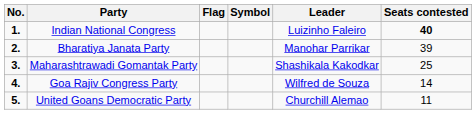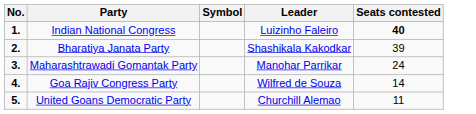- column: Flag
Bharatiya Janata Party | Leader: Manohar Parrikar -> Shashikala Kakodkar
Maharashtrawadi Gomantak Party | Leader: Shashikala Kakodkar -> Manohar Parrikar
Maharashtrawadi Gomantak Party | Seats contested: 25 -> 24
